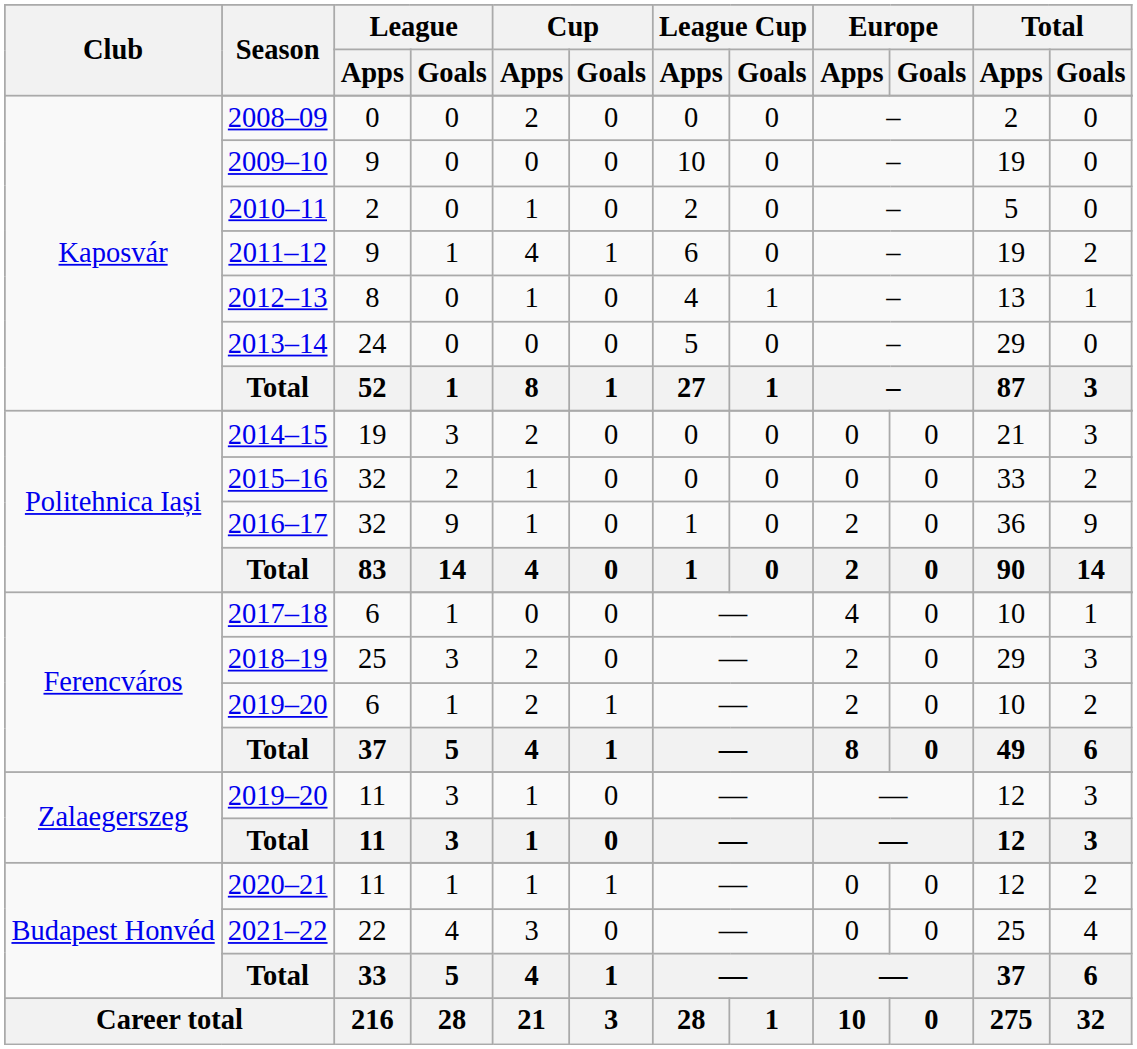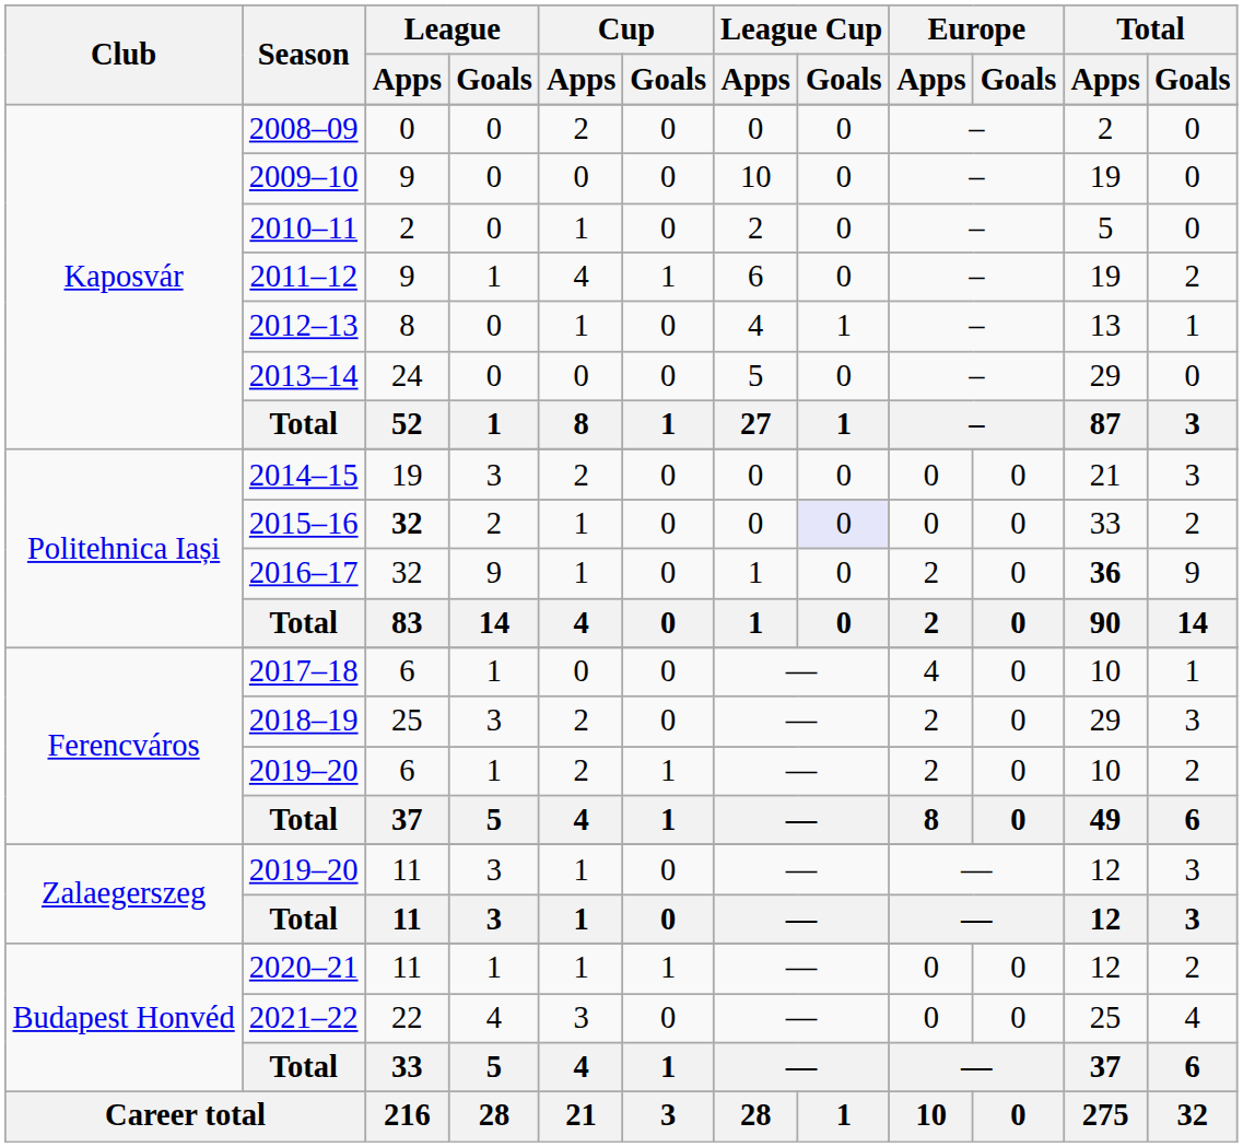2015–16 | League / Apps: normal -> bold
2015–16 | League Cup / Goals: no background -> lavender background
2016–17 | Total / Apps: normal -> bold
